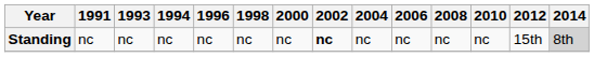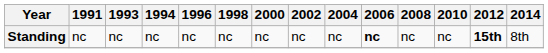Standing | 2002: bold -> normal
Standing | 2006: normal -> bold
Standing | 2012: normal -> bold
Standing | 2014: lightgrey background -> no background
